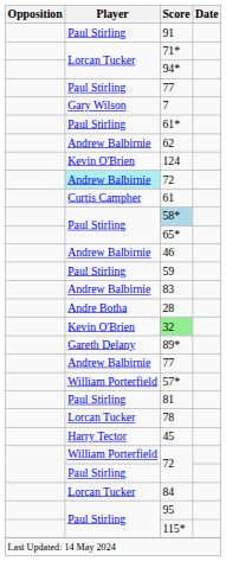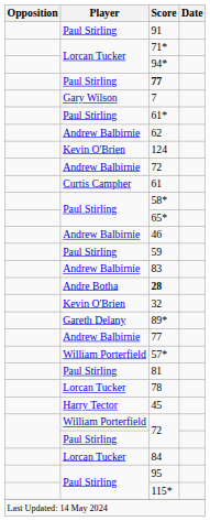Paul Stirling / 77 | Score: normal -> bold
Andrew Balbirnie / 72 | Player: paleturquoise background -> no background
58* | Score: lightblue background -> no background
28 | Score: normal -> bold
32 | Score: lightgreen background -> no background
